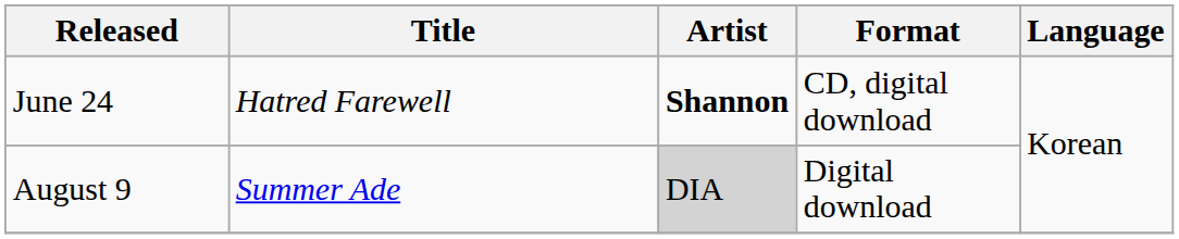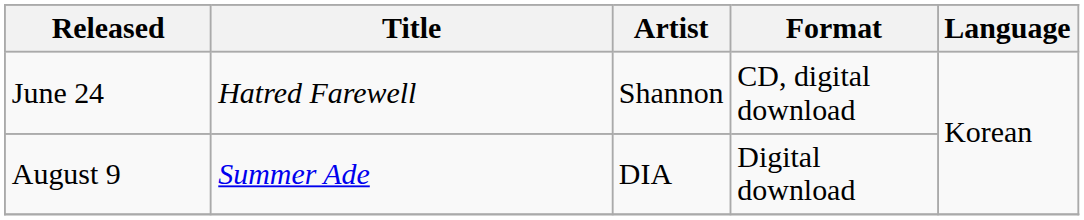June 24 | Artist: bold -> normal
August 9 | Artist: lightgrey background -> no background
